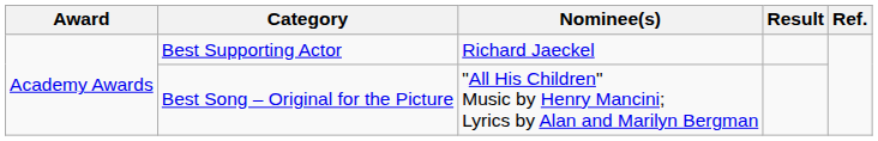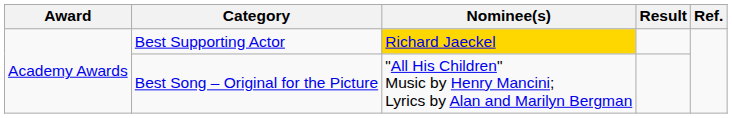Best Supporting Actor | Nominee(s): no background -> gold background
